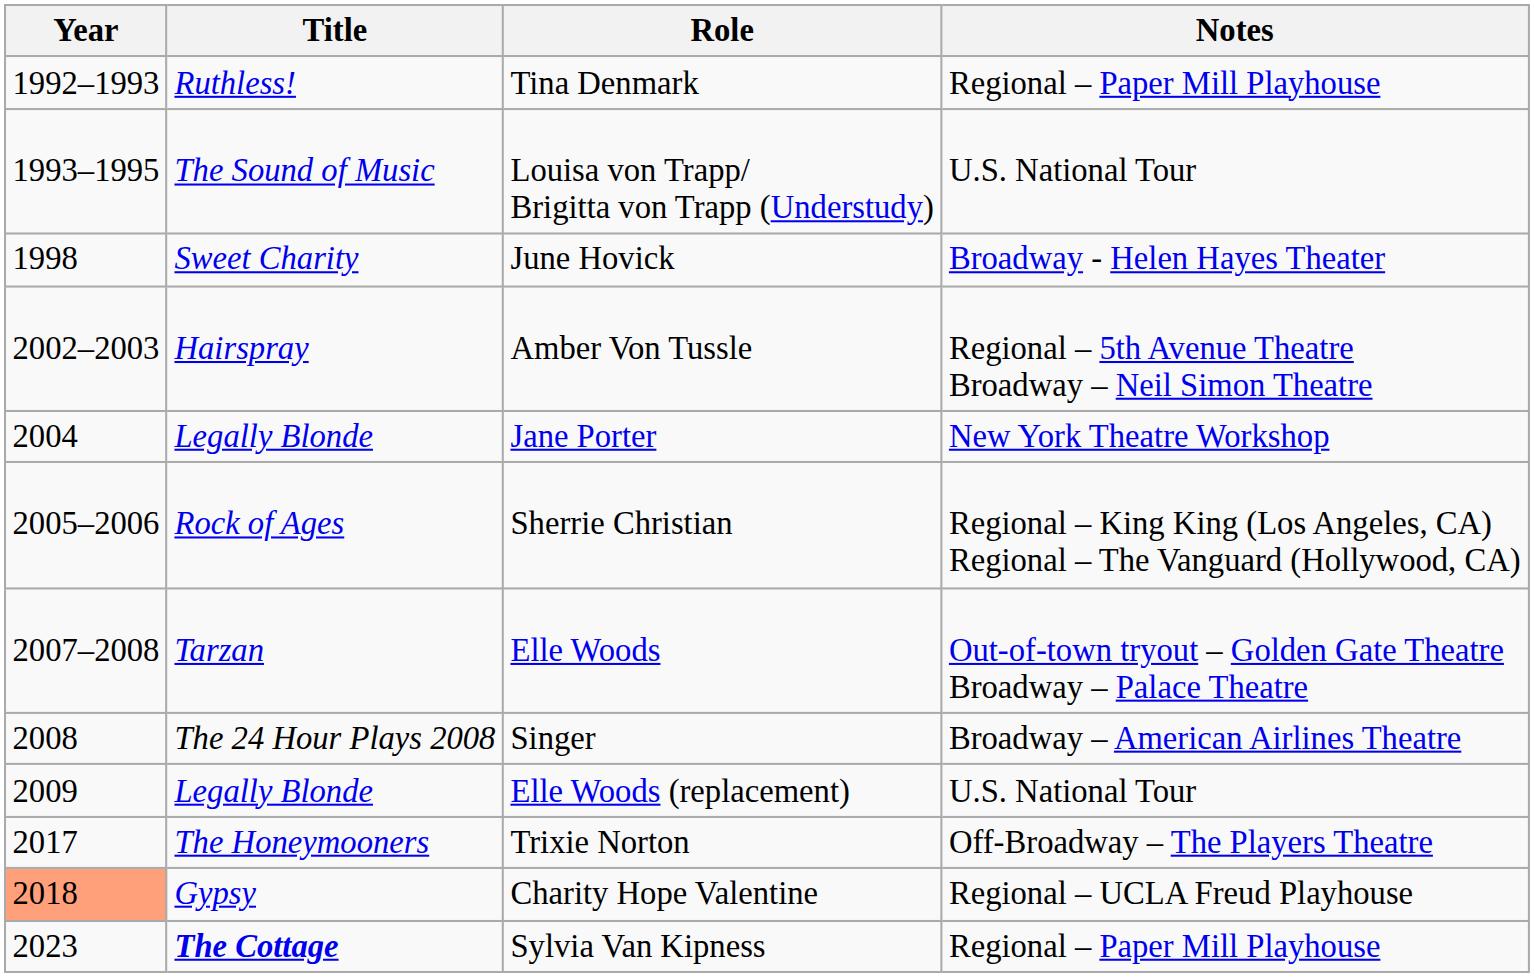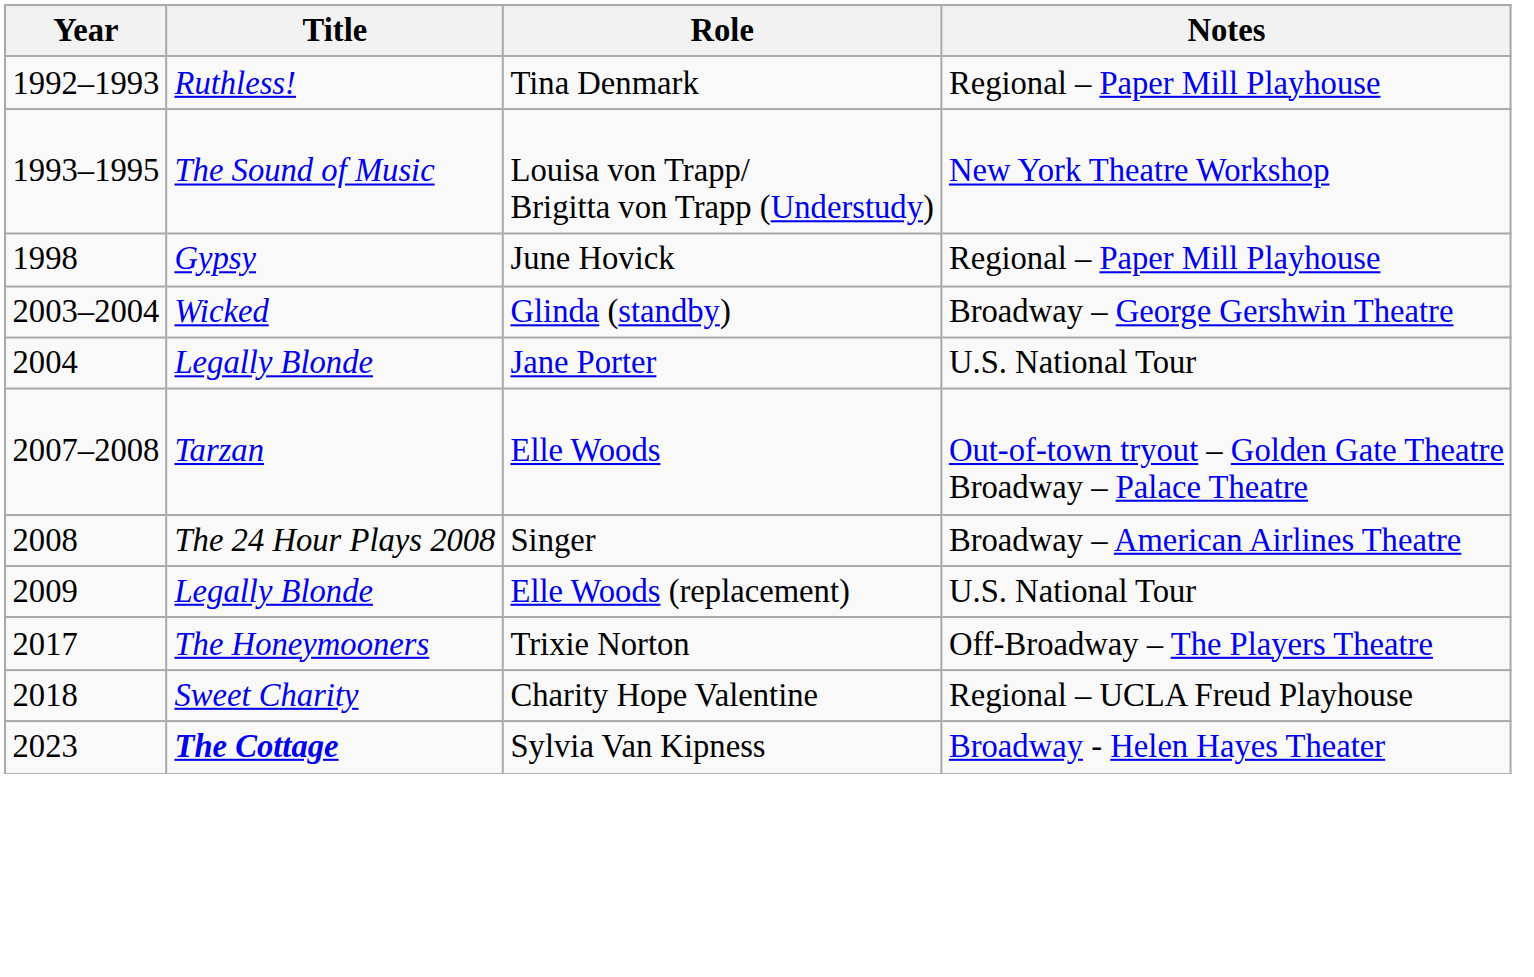Louisa von Trapp/ Brigitta von Trapp (Understudy) | Notes: U.S. National Tour -> New York Theatre Workshop
June Hovick | Title: Sweet Charity -> Gypsy
June Hovick | Notes: Broadway - Helen Hayes Theater -> Regional – Paper Mill Playhouse
- row: 2002–2003 | Hairspray | Amber Von Tussle | Regional – 5th Avenue Theatre Broadway – Neil Simon Theatre
+ row: 2003–2004 | Wicked | Glinda (standby) | Broadway – George Gershwin Theatre
Jane Porter | Notes: New York Theatre Workshop -> U.S. National Tour
- row: 2005–2006 | Rock of Ages | Sherrie Christian | Regional – King King (Los Angeles, CA) Regional – The Vanguard (Hollywood, CA)
Charity Hope Valentine | Year: lightsalmon background -> no background
Charity Hope Valentine | Title: Gypsy -> Sweet Charity
Sylvia Van Kipness | Notes: Regional – Paper Mill Playhouse -> Broadway - Helen Hayes Theater
